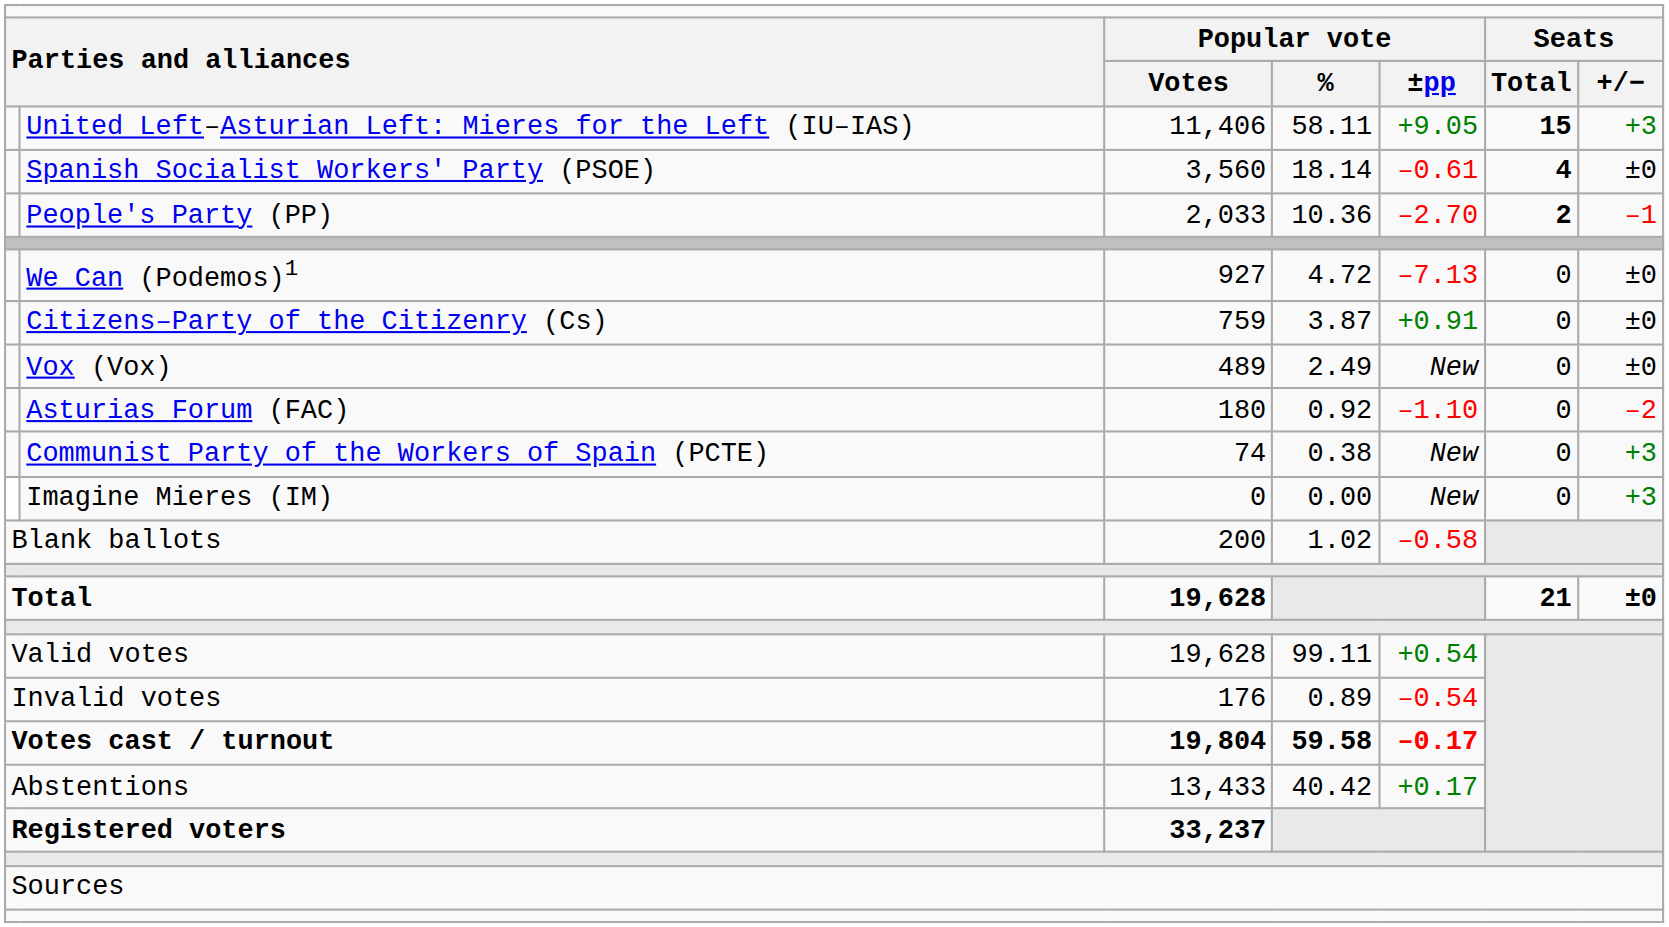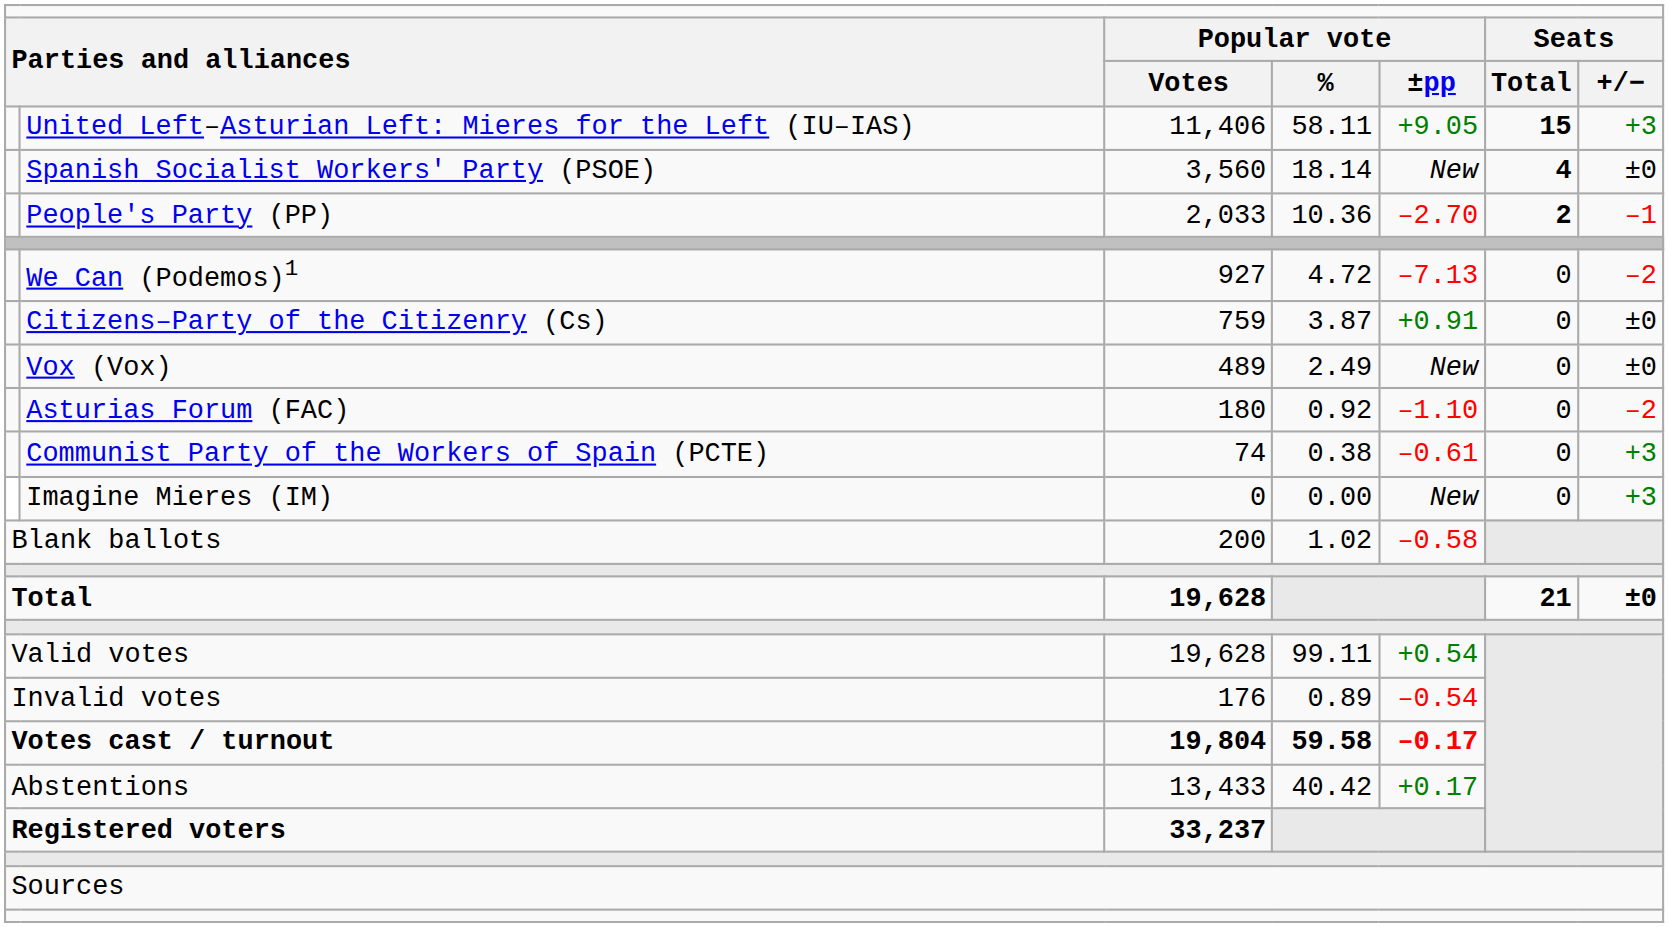Spanish Socialist Workers' Party (PSOE) | column 5: –0.61 -> New
We Can (Podemos)1 | column 7: ±0 -> –2
Communist Party of the Workers of Spain (PCTE) | column 5: New -> –0.61
